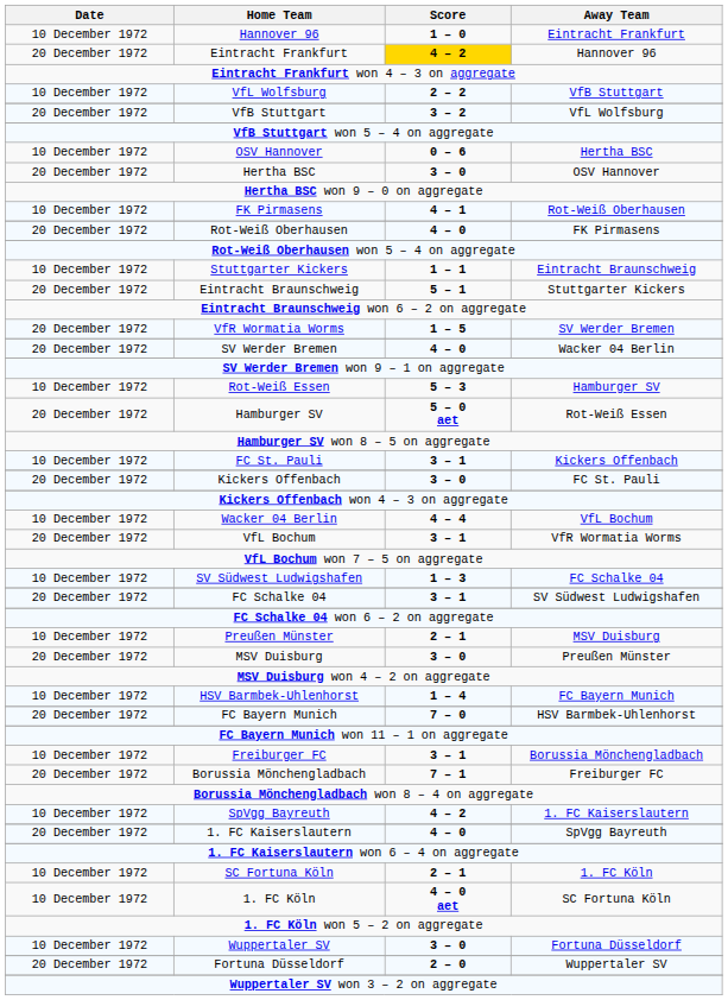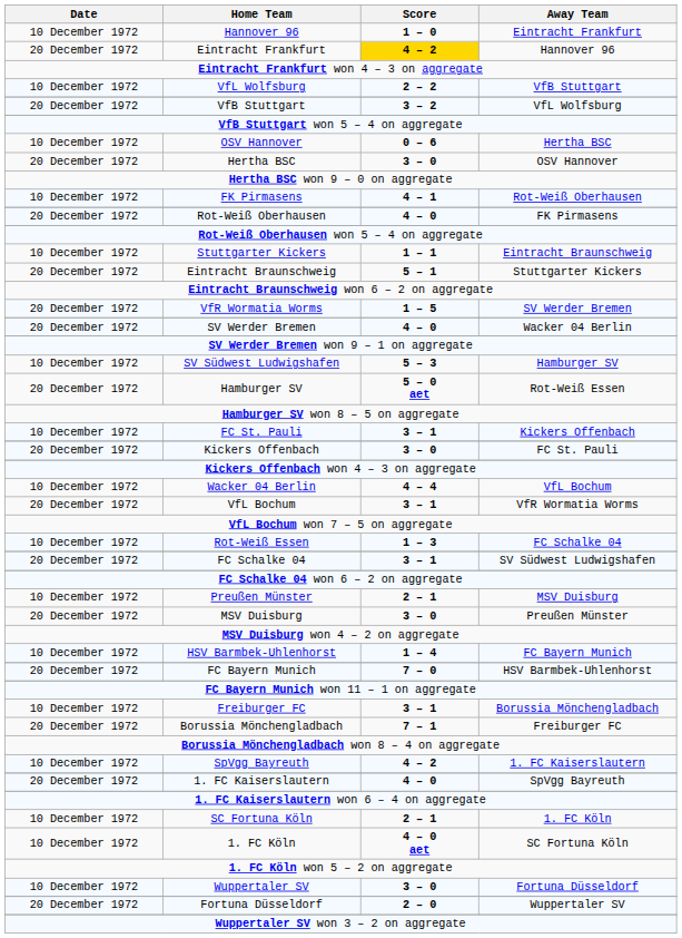row 20 | Home Team: Rot-Weiß Essen -> SV Südwest Ludwigshafen
row 29 | Home Team: SV Südwest Ludwigshafen -> Rot-Weiß Essen
